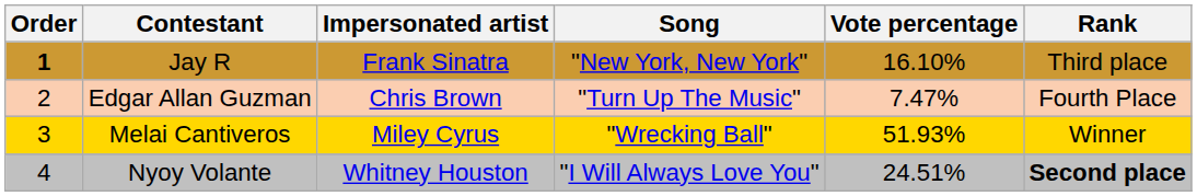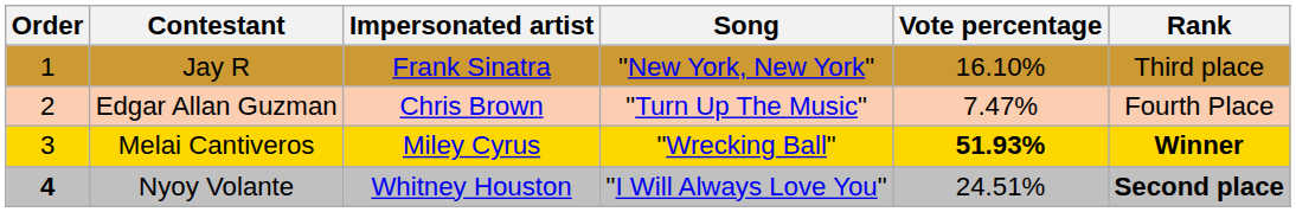Jay R | Order: bold -> normal
Melai Cantiveros | Vote percentage: normal -> bold
Melai Cantiveros | Rank: normal -> bold
Nyoy Volante | Order: normal -> bold
